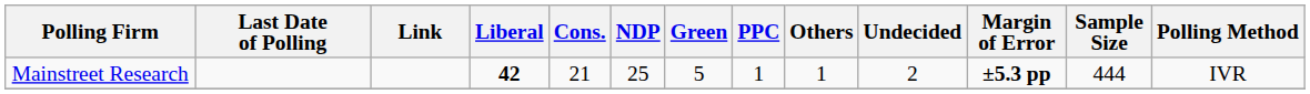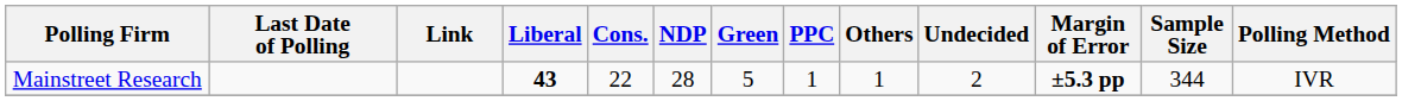Mainstreet Research | Liberal: 42 -> 43
Mainstreet Research | Cons.: 21 -> 22
Mainstreet Research | NDP: 25 -> 28
Mainstreet Research | Sample Size: 444 -> 344
